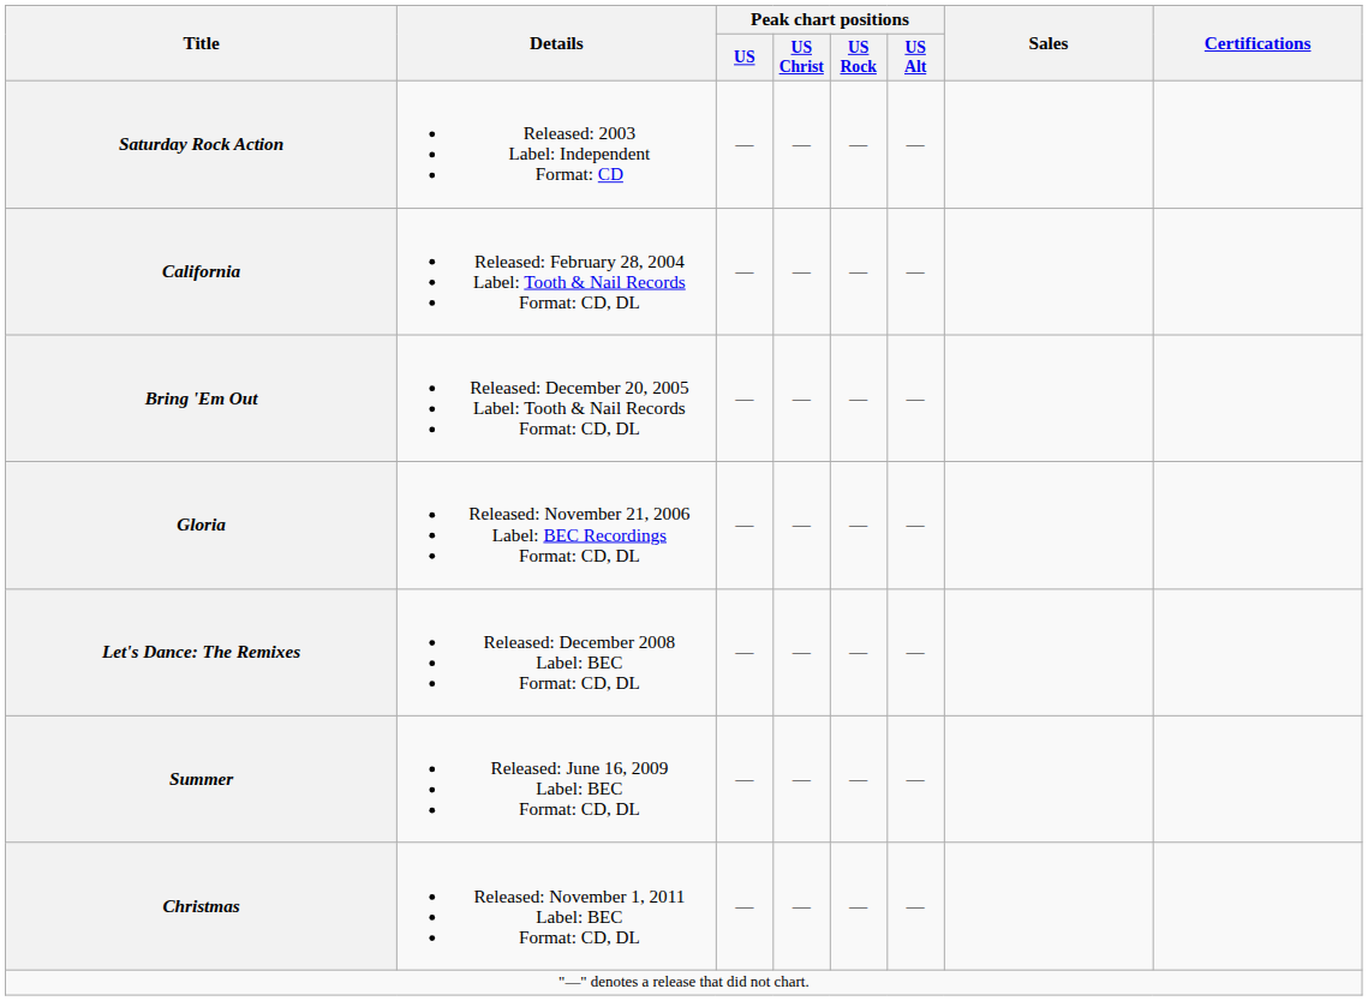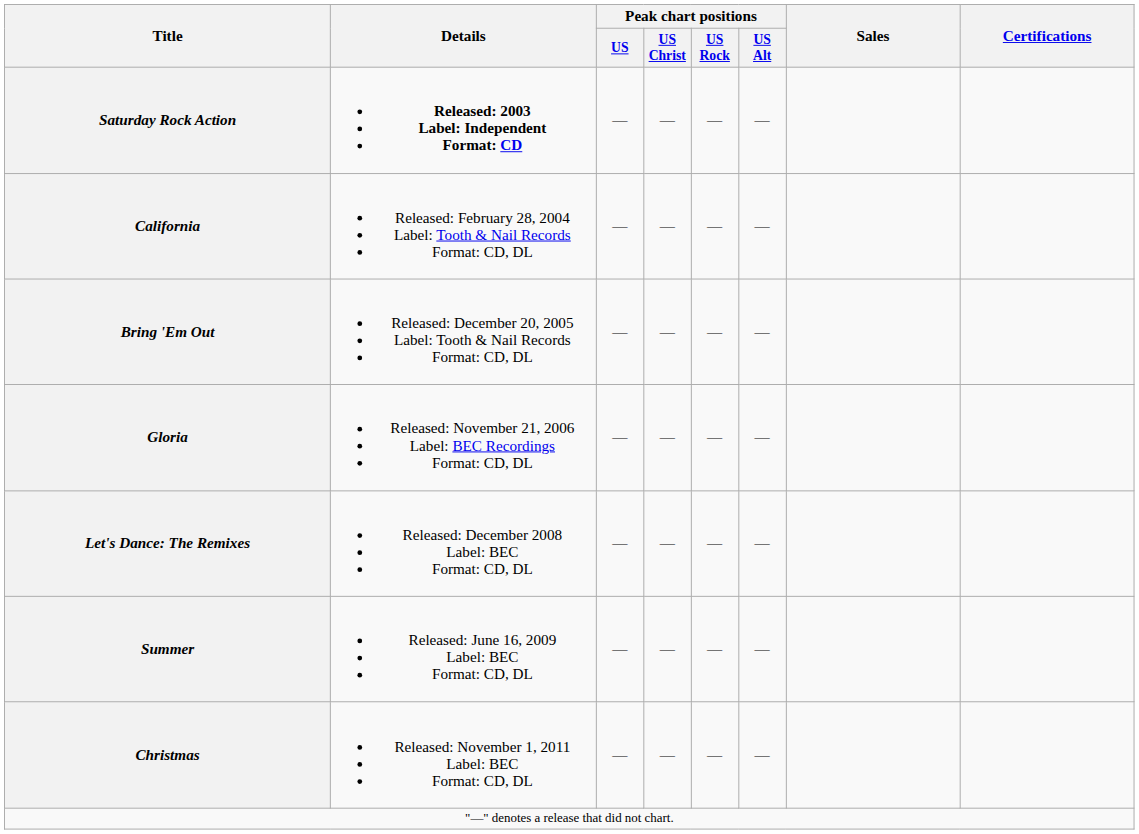Saturday Rock Action | Details: normal -> bold
